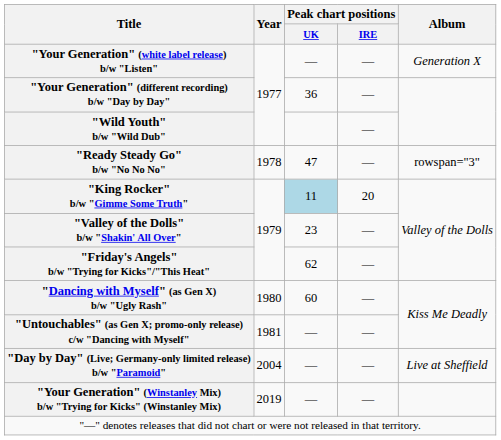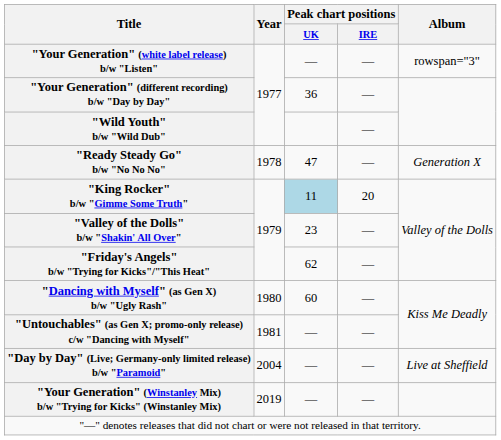"Your Generation" (white label release) b/w "Listen" | Album: Generation X -> rowspan="3"
"Ready Steady Go" b/w "No No No" | Album: rowspan="3" -> Generation X
